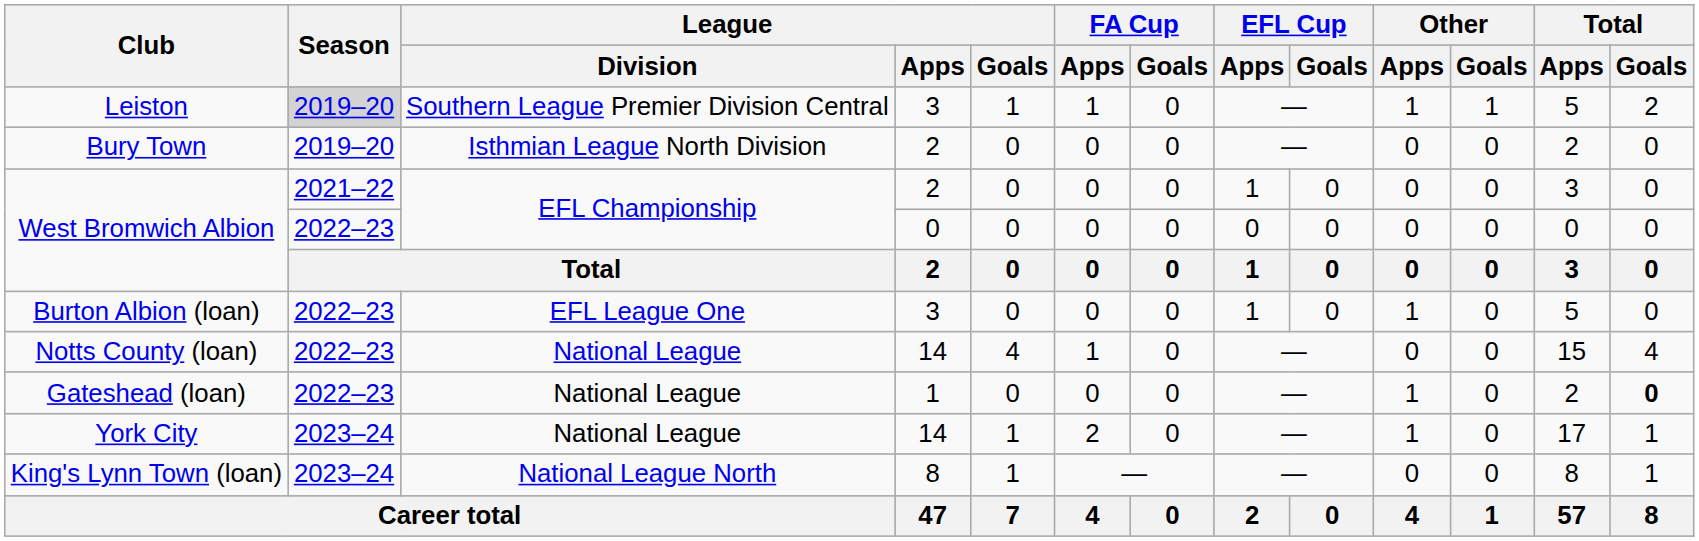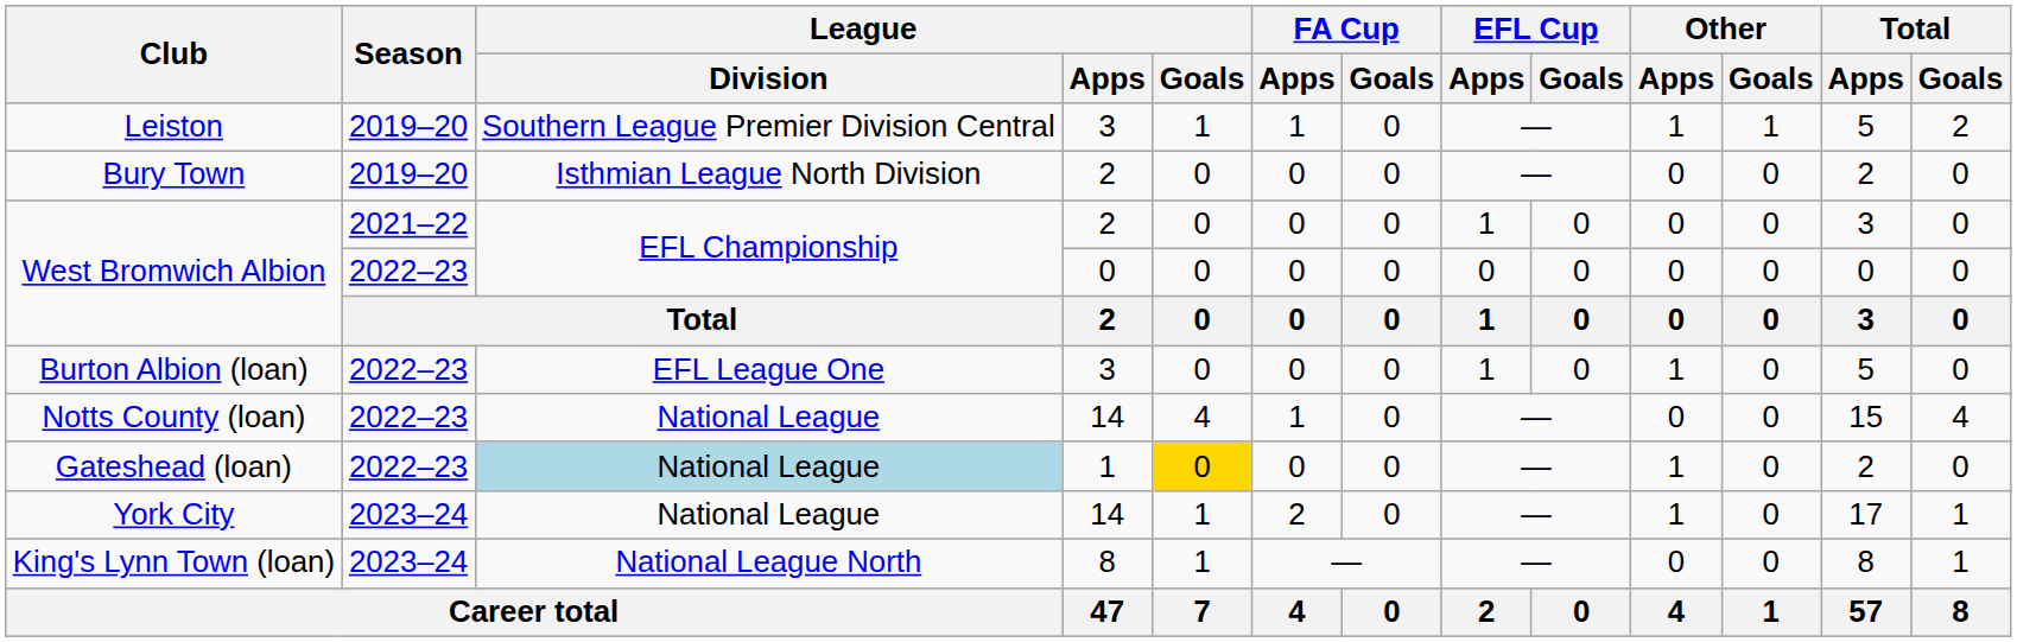Leiston | Season: lightgrey background -> no background
Gateshead (loan) | League / Division: no background -> lightblue background
Gateshead (loan) | League / Goals: no background -> gold background
Gateshead (loan) | Total / Goals: bold -> normal
